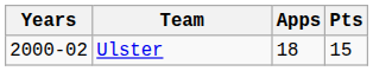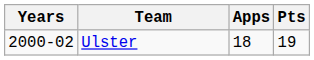Ulster | Pts: 15 -> 19
